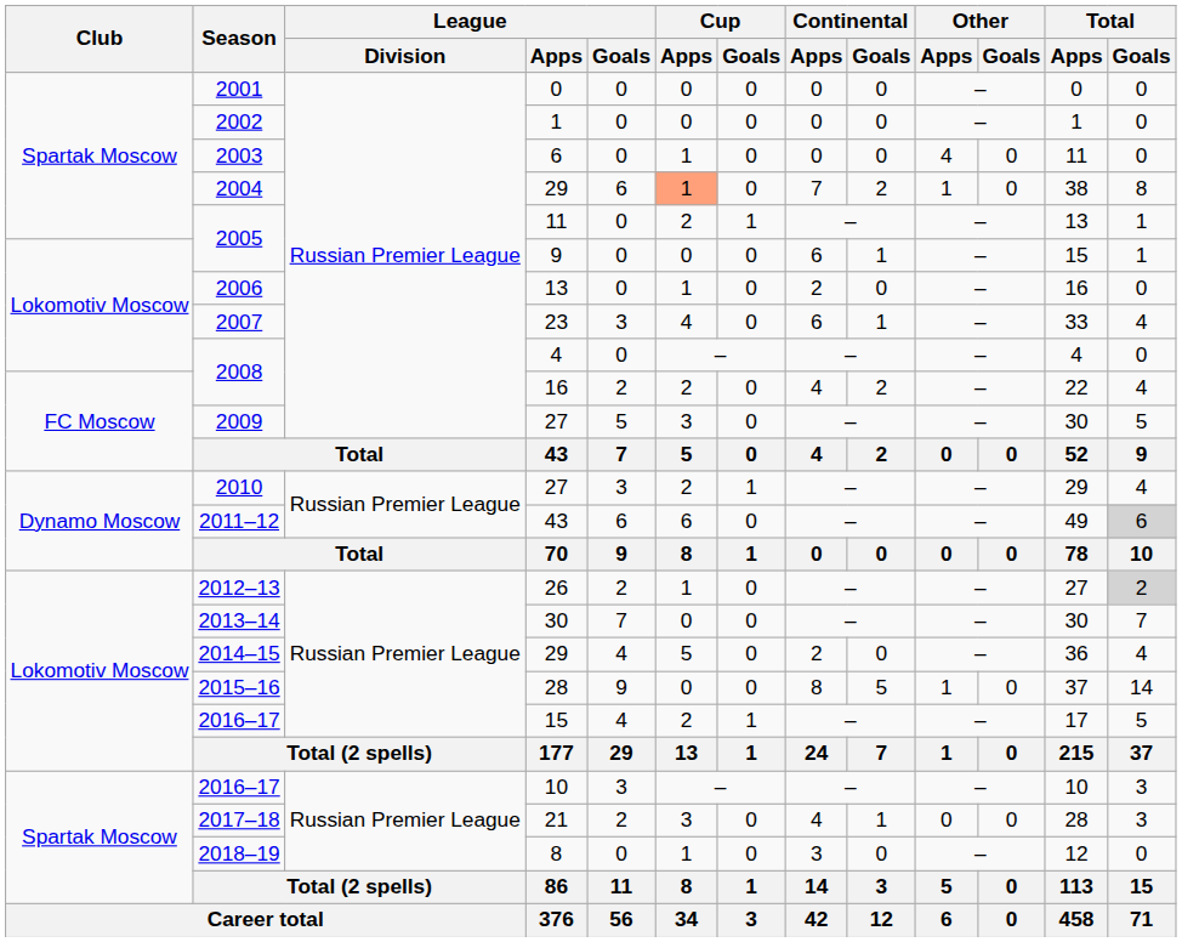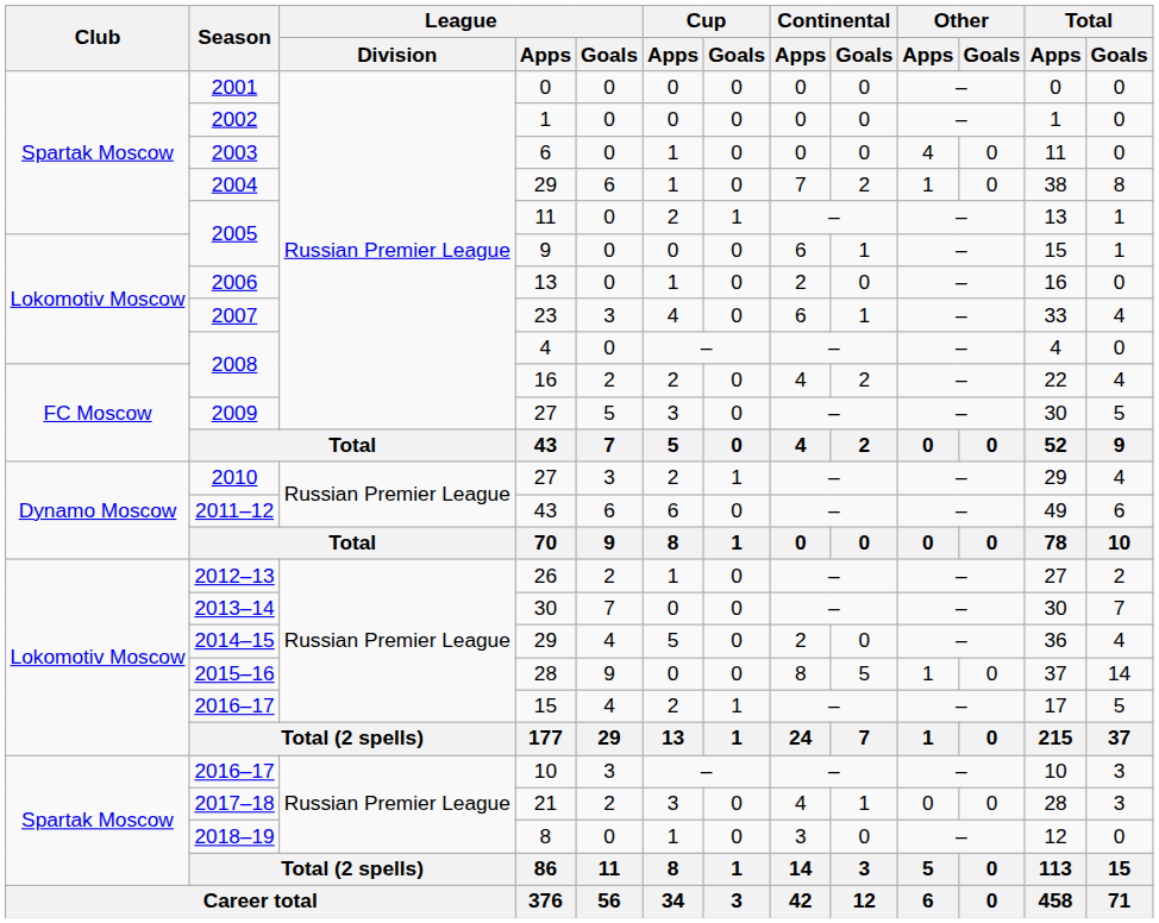2004 / 29 | Cup / Apps: lightsalmon background -> no background
2011–12 / 43 | Total / Goals: lightgrey background -> no background
26 | Total / Goals: lightgrey background -> no background
